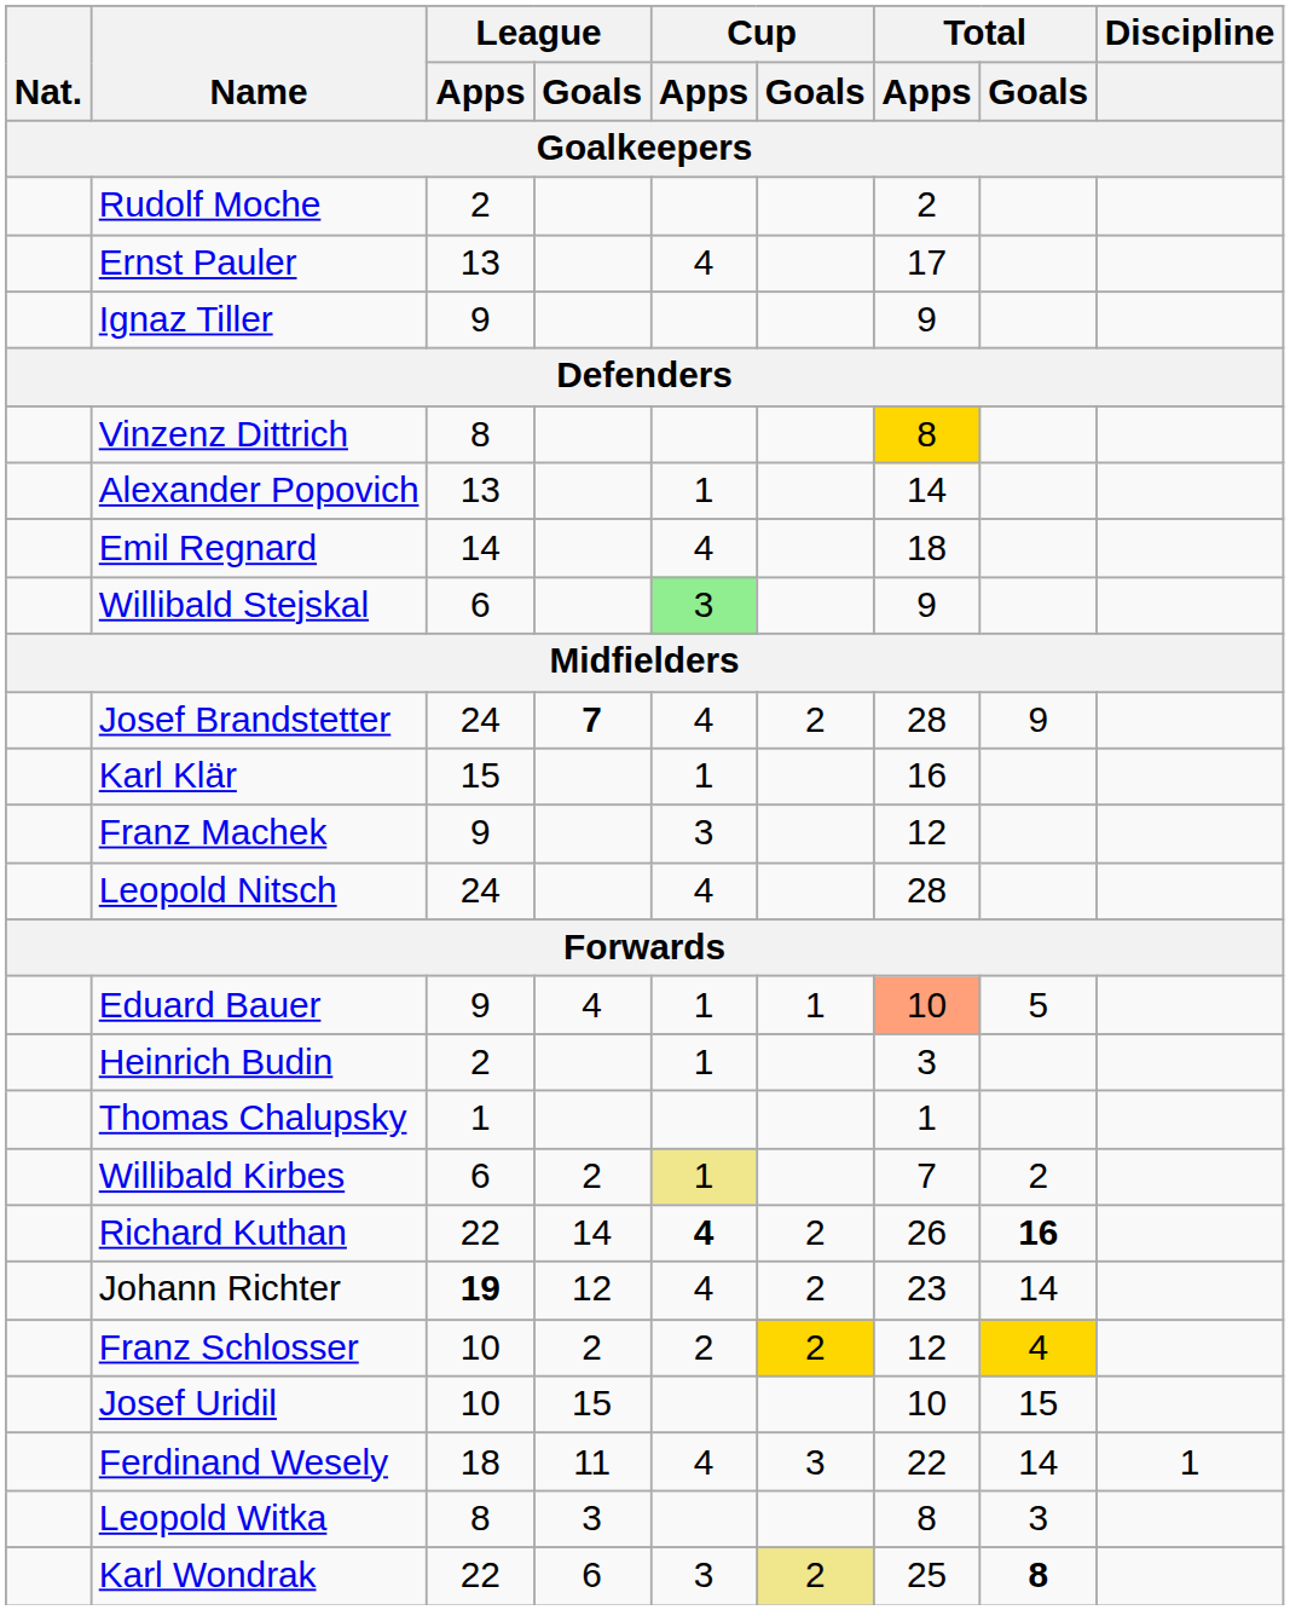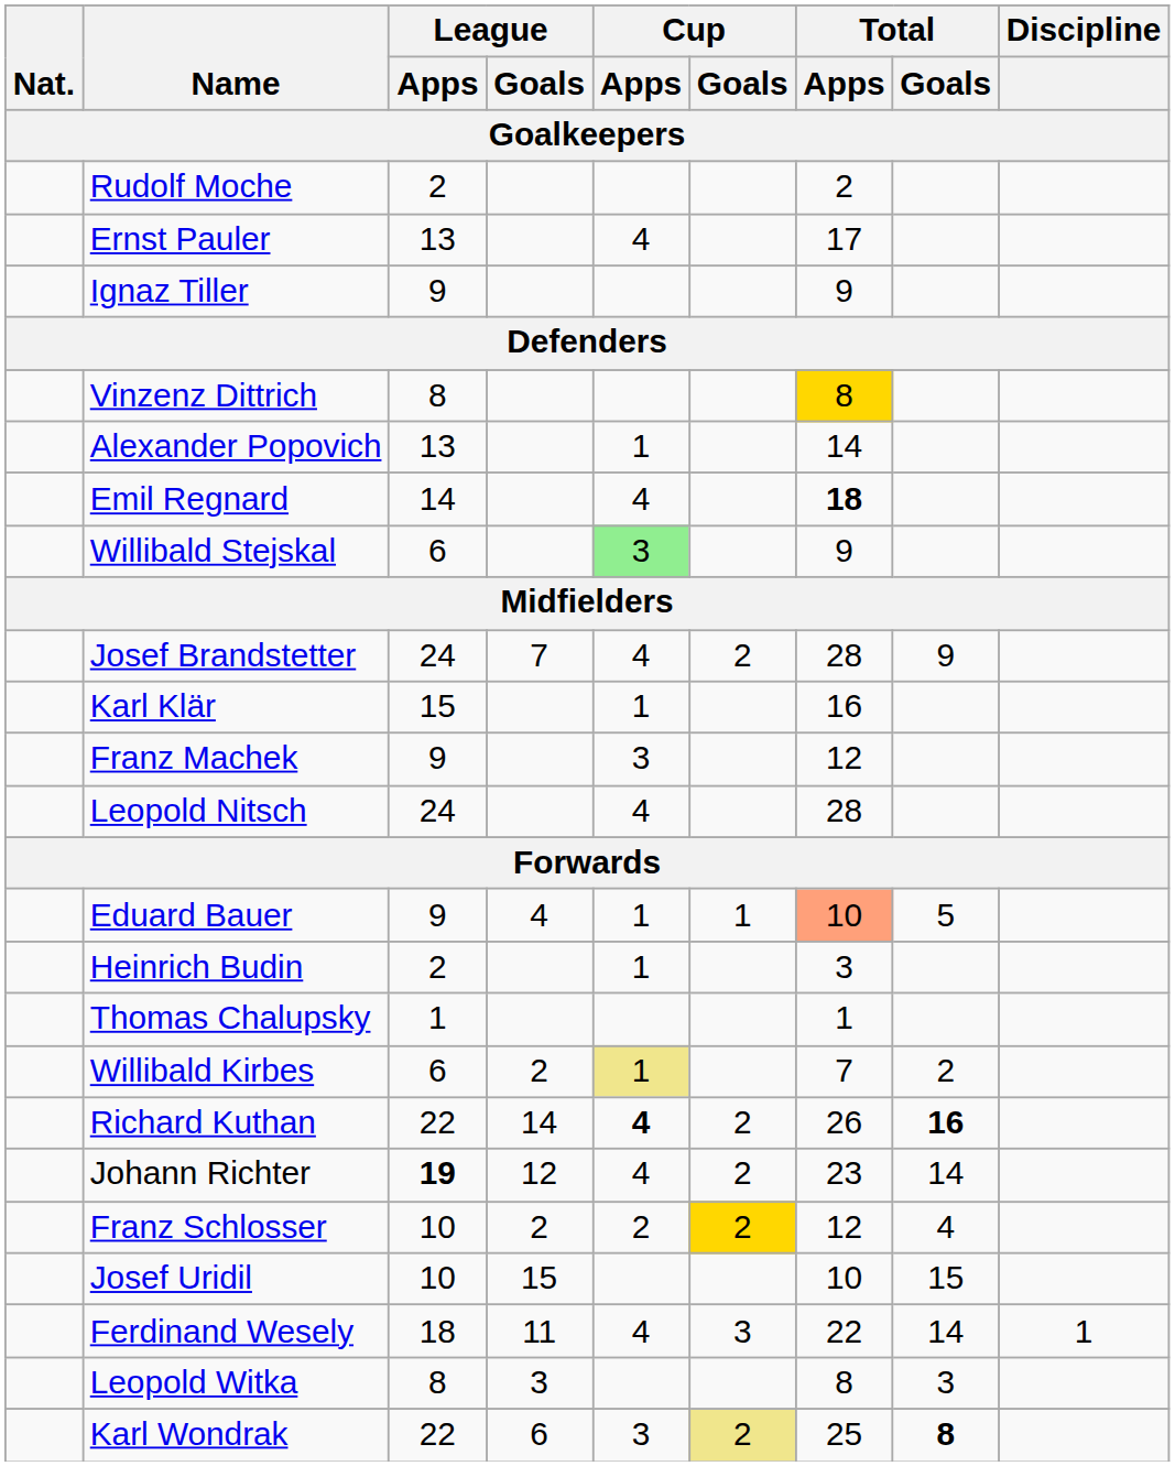Emil Regnard | Total / Apps: normal -> bold
Josef Brandstetter | League / Goals: bold -> normal
Franz Schlosser | Total / Goals: gold background -> no background
